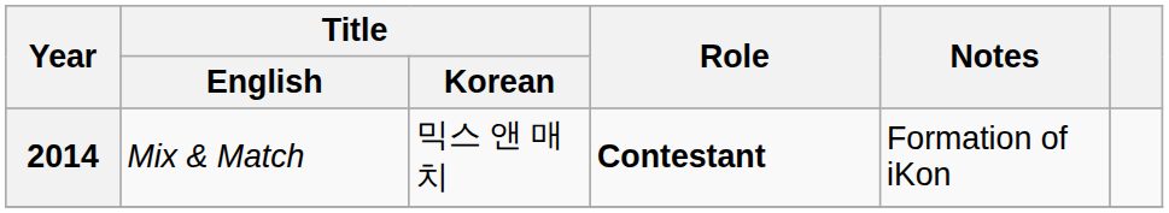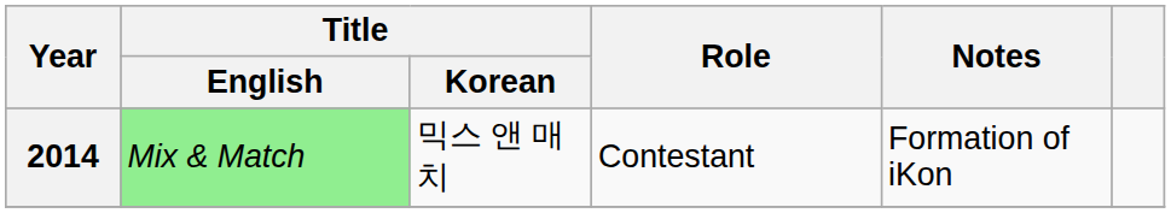2014 | Title / English: no background -> lightgreen background
2014 | Role: bold -> normal
